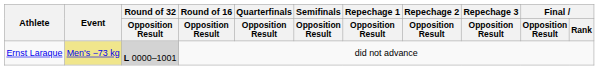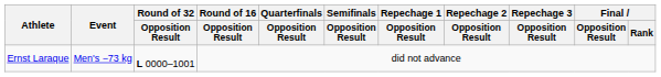Ernst Laraque | Event: khaki background -> no background
Ernst Laraque | Round of 32 / Opposition Result: lightgrey background -> no background
